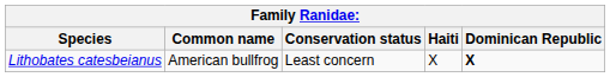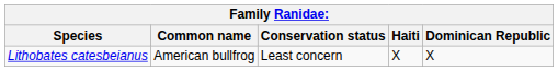Lithobates catesbeianus | Dominican Republic: bold -> normal
